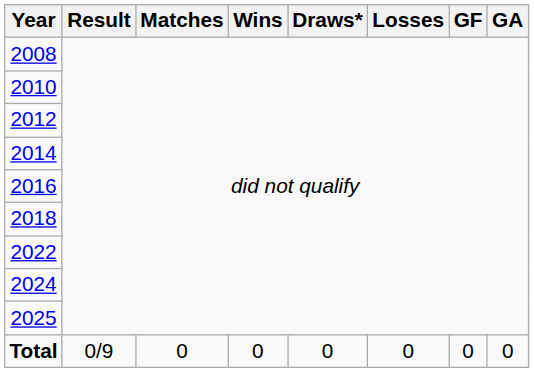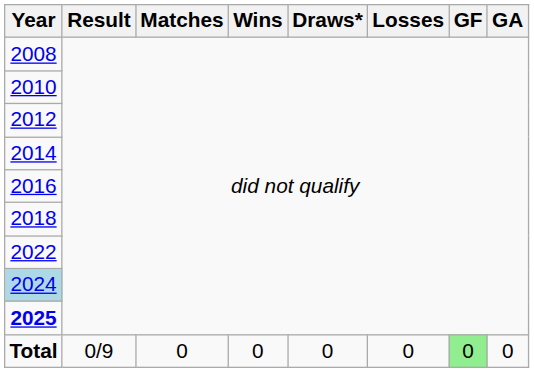2024 | Year: no background -> lightblue background
2025 | Year: normal -> bold
Total | GF: no background -> lightgreen background
